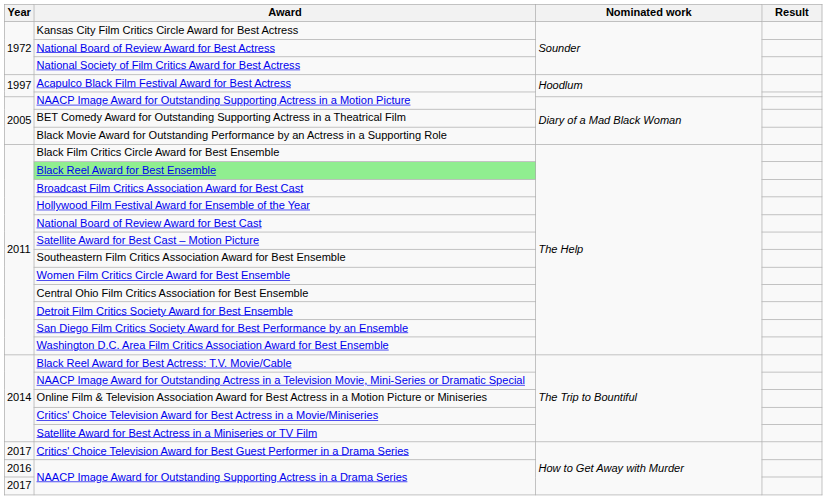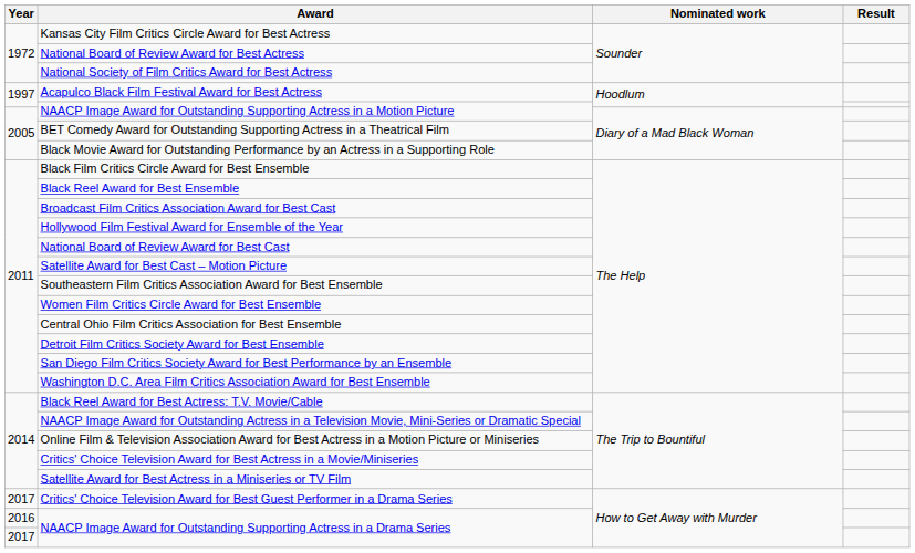Black Reel Award for Best Ensemble | Award: lightgreen background -> no background
